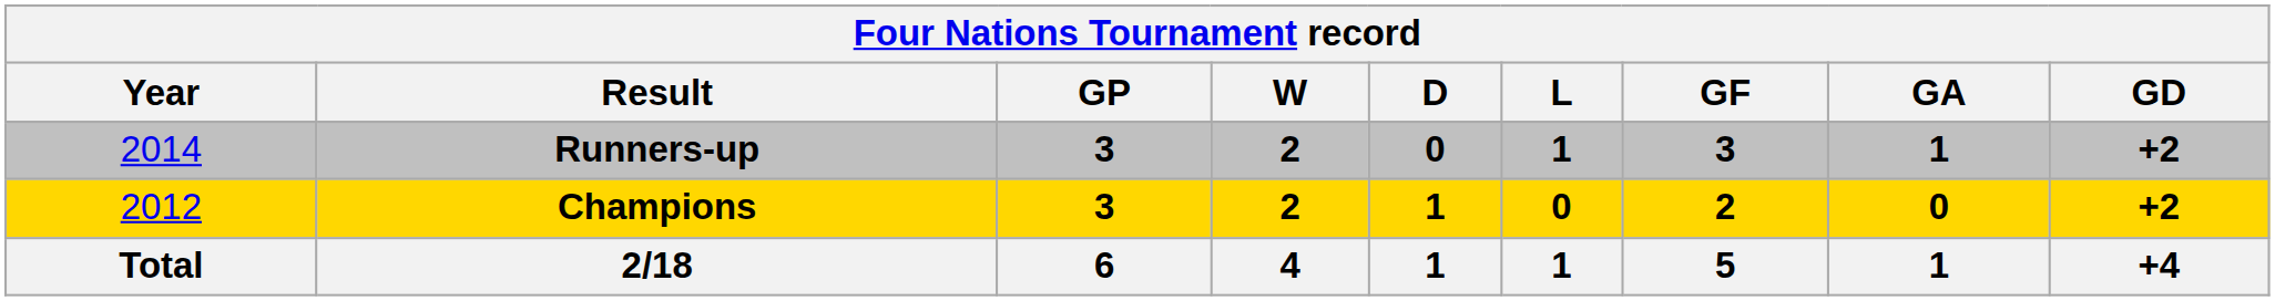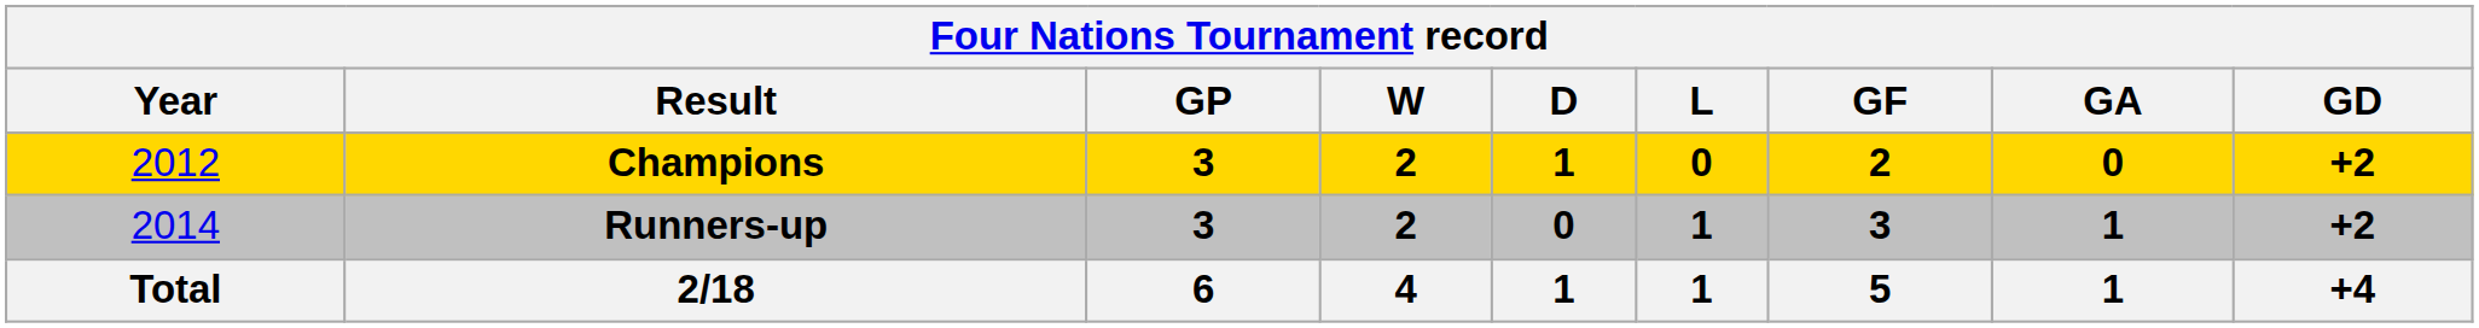rows swapped: Champions <-> Runners-up
